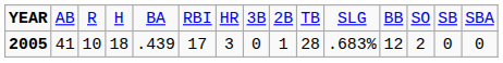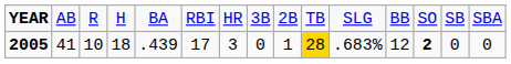2005 | column 10: no background -> gold background
2005 | column 13: normal -> bold
